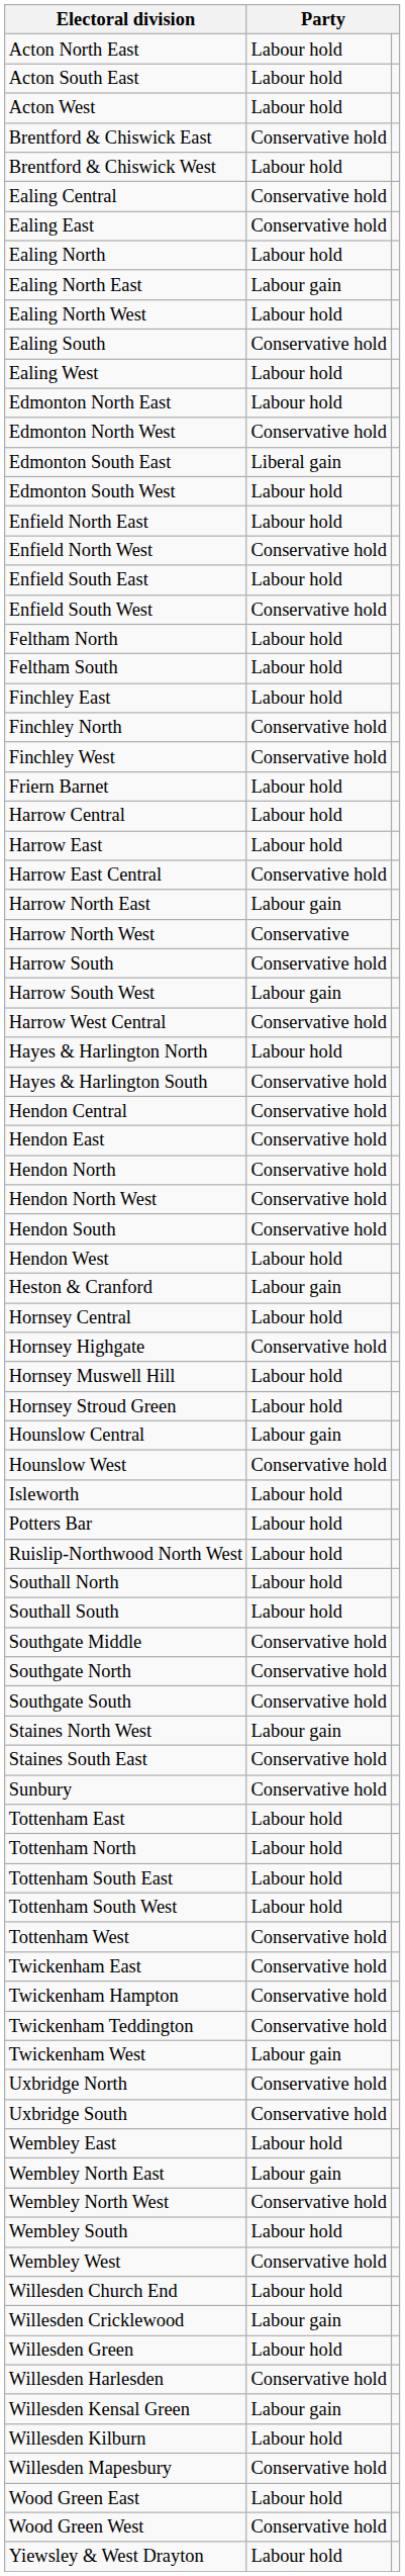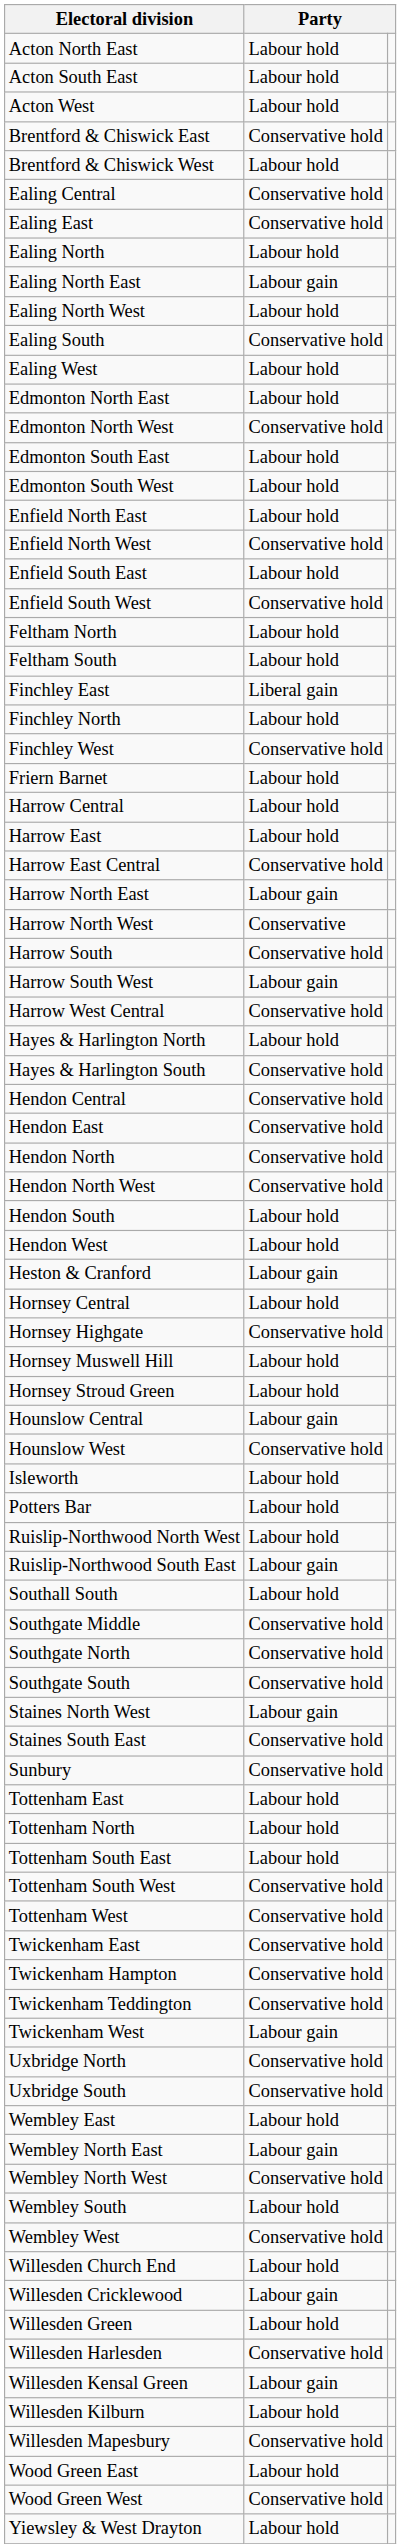Edmonton South East | column 2: Liberal gain -> Labour hold
Finchley East | column 2: Labour hold -> Liberal gain
Finchley North | column 2: Conservative hold -> Labour hold
Hendon South | column 2: Conservative hold -> Labour hold
+ row: Ruislip-Northwood South East | Labour gain
- row: Southall North | Labour hold
Tottenham South West | column 2: Labour hold -> Conservative hold
